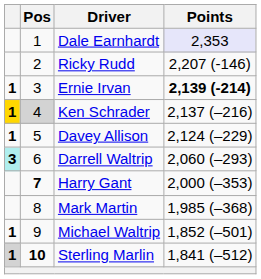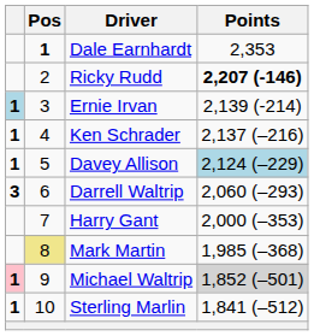Dale Earnhardt | Pos: normal -> bold
Dale Earnhardt | Points: lavender background -> no background
Ricky Rudd | Points: normal -> bold
Ernie Irvan | column 1: no background -> lightblue background
Ernie Irvan | Points: bold -> normal
Ken Schrader | column 1: gold background -> no background
Ken Schrader | Pos: lightgrey background -> no background
Davey Allison | Points: no background -> lightblue background
Darrell Waltrip | column 1: paleturquoise background -> no background
Harry Gant | Pos: bold -> normal
Mark Martin | Pos: no background -> khaki background
Michael Waltrip | column 1: no background -> pink background
Michael Waltrip | Points: no background -> lightgrey background
Sterling Marlin | column 1: lightgrey background -> no background
Sterling Marlin | Pos: bold -> normal
